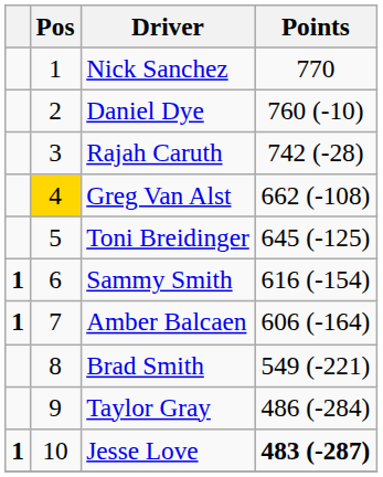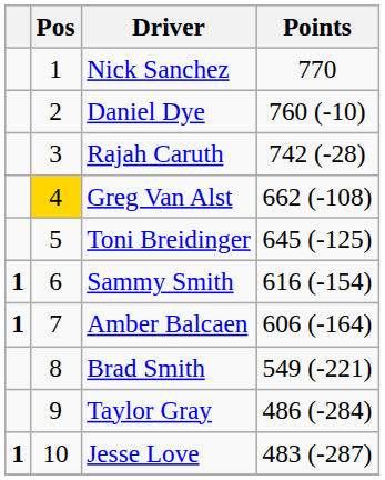Jesse Love | Points: bold -> normal
